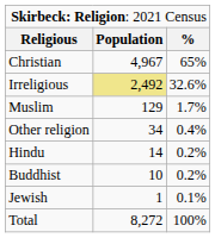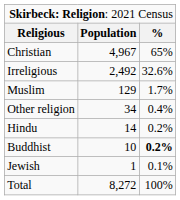Irreligious | column 2: khaki background -> no background
Buddhist | column 3: normal -> bold
